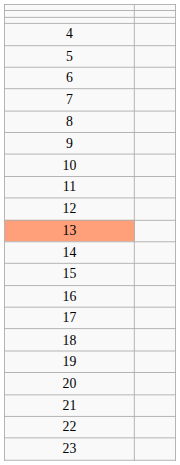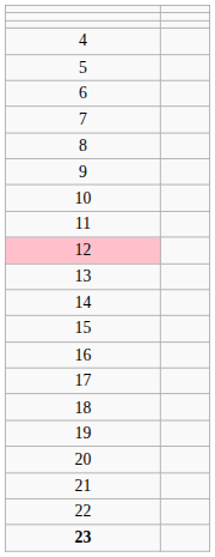row 12 | column 1: no background -> pink background
row 13 | column 1: lightsalmon background -> no background
row 23 | column 1: normal -> bold
